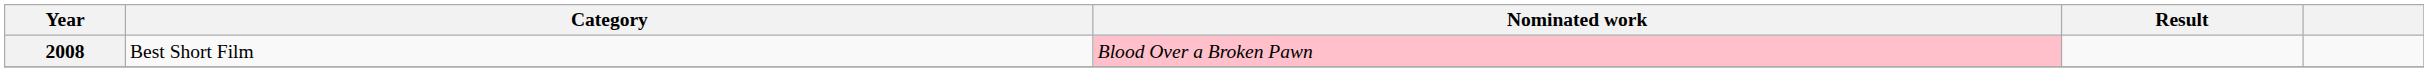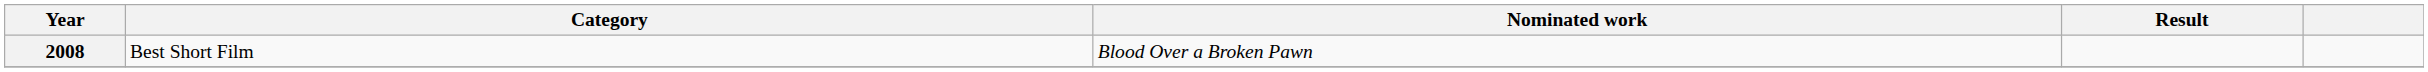2008 | Nominated work: pink background -> no background
